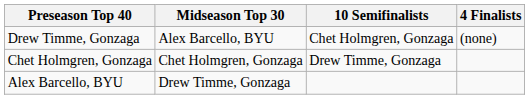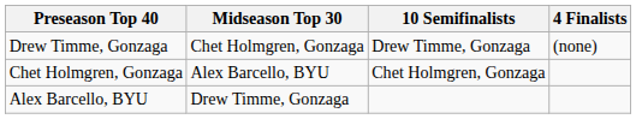row 2 | Midseason Top 30: Alex Barcello, BYU -> Chet Holmgren, Gonzaga
row 2 | 10 Semifinalists: Chet Holmgren, Gonzaga -> Drew Timme, Gonzaga
row 3 | Midseason Top 30: Chet Holmgren, Gonzaga -> Alex Barcello, BYU
row 3 | 10 Semifinalists: Drew Timme, Gonzaga -> Chet Holmgren, Gonzaga
